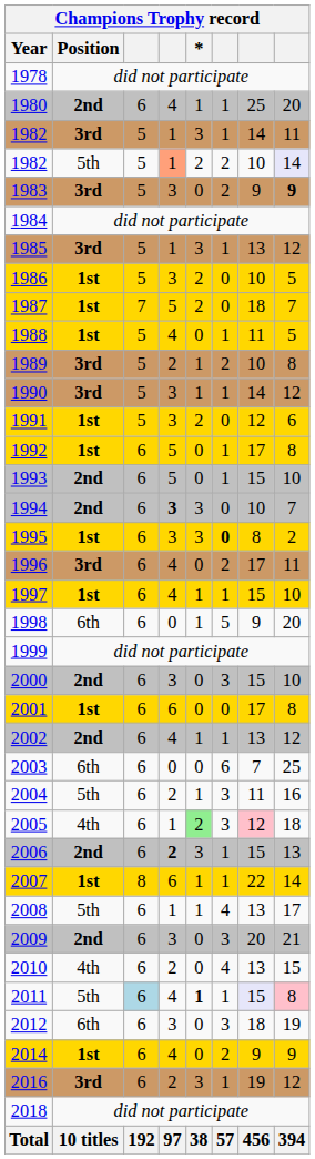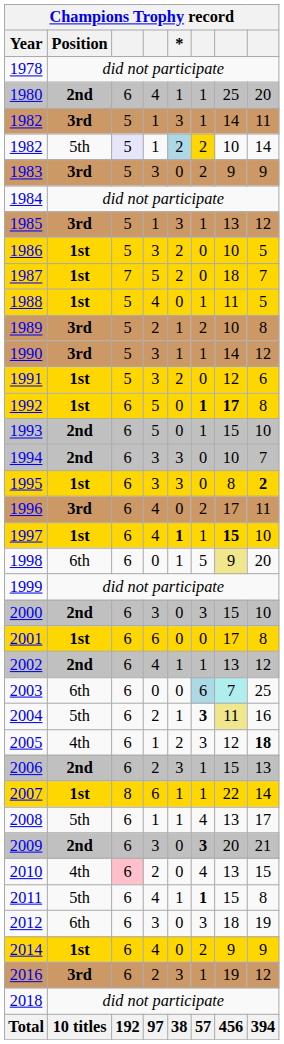1982 / 5th | column 3: no background -> lavender background
1982 / 5th | column 4: lightsalmon background -> no background
1982 / 5th | *: no background -> lightblue background
1982 / 5th | column 6: no background -> gold background
1982 / 5th | column 8: lavender background -> no background
1983 | column 8: bold -> normal
1992 | column 6: normal -> bold
1992 | column 7: normal -> bold
1994 | column 4: bold -> normal
1995 | column 6: bold -> normal
1995 | column 8: normal -> bold
1997 | *: normal -> bold
1997 | column 7: normal -> bold
1998 | column 7: no background -> khaki background
2003 | column 6: no background -> lightblue background
2003 | column 7: no background -> paleturquoise background
2004 | column 6: normal -> bold
2004 | column 7: no background -> khaki background
2005 | *: lightgreen background -> no background
2005 | column 7: pink background -> no background
2005 | column 8: normal -> bold
2006 | column 4: bold -> normal
2009 | column 6: normal -> bold
2010 | column 3: no background -> pink background
2011 | column 3: lightblue background -> no background
2011 | *: bold -> normal
2011 | column 6: normal -> bold
2011 | column 7: lavender background -> no background
2011 | column 8: pink background -> no background
